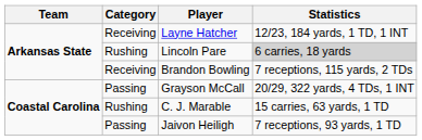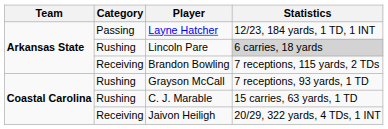Layne Hatcher | Category: Receiving -> Passing
Grayson McCall | Category: Passing -> Rushing
Grayson McCall | Statistics: 20/29, 322 yards, 4 TDs, 1 INT -> 7 receptions, 93 yards, 1 TD
Jaivon Heiligh | Category: Passing -> Receiving
Jaivon Heiligh | Statistics: 7 receptions, 93 yards, 1 TD -> 20/29, 322 yards, 4 TDs, 1 INT
